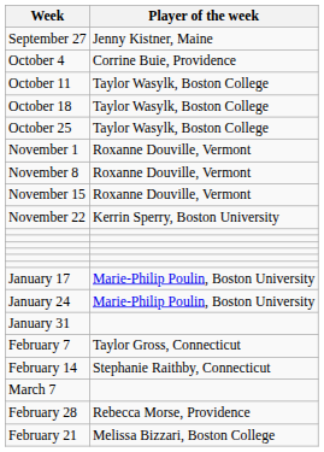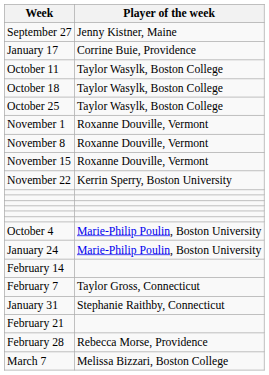row 3 | Week: October 4 -> January 17
row 17 | Week: January 17 -> October 4
row 19 | Week: January 31 -> February 14
row 21 | Week: February 14 -> January 31
row 22 | Week: March 7 -> February 21
row 24 | Week: February 21 -> March 7
